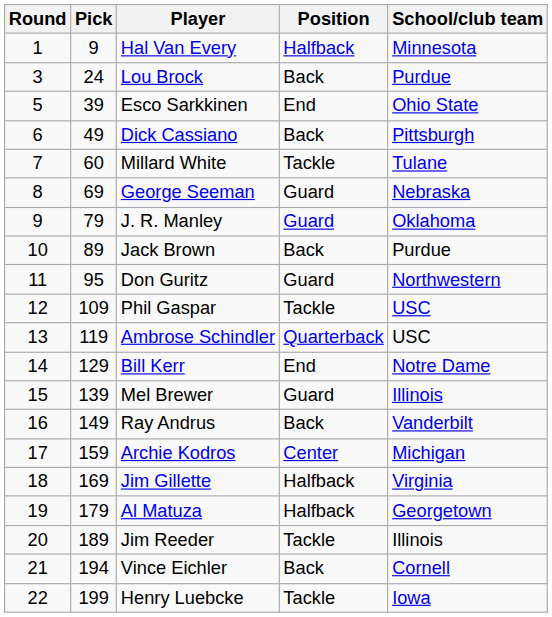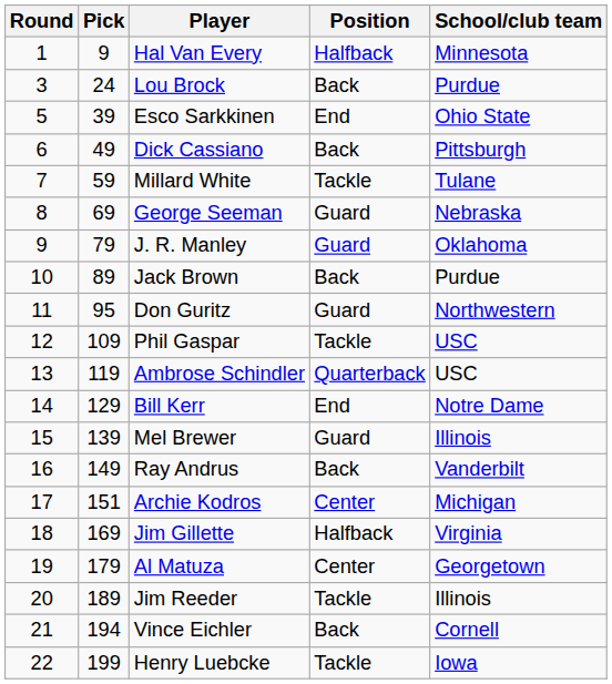Millard White | Pick: 60 -> 59
Archie Kodros | Pick: 159 -> 151
Al Matuza | Position: Halfback -> Center
